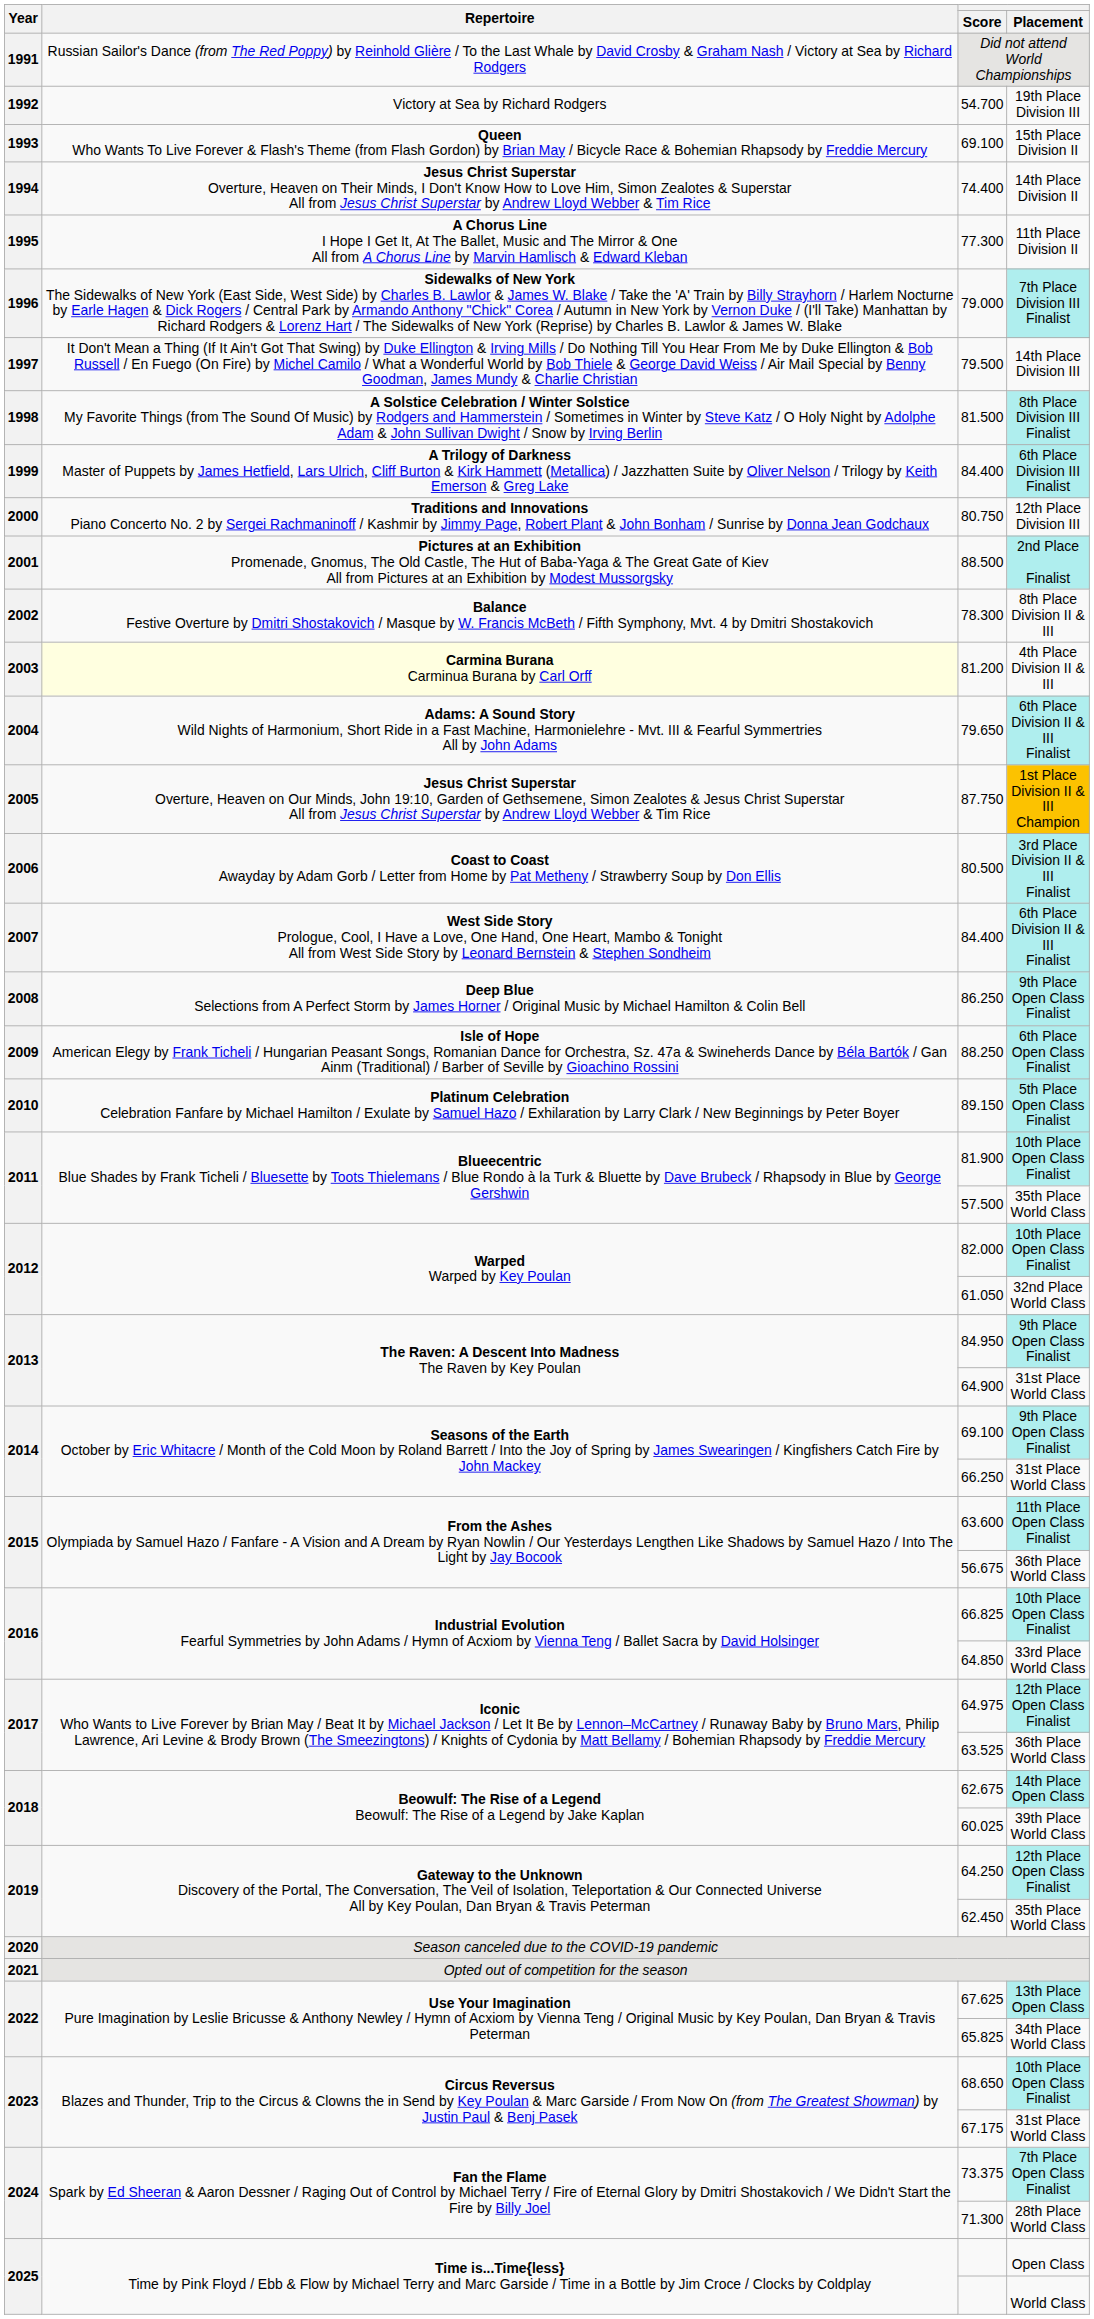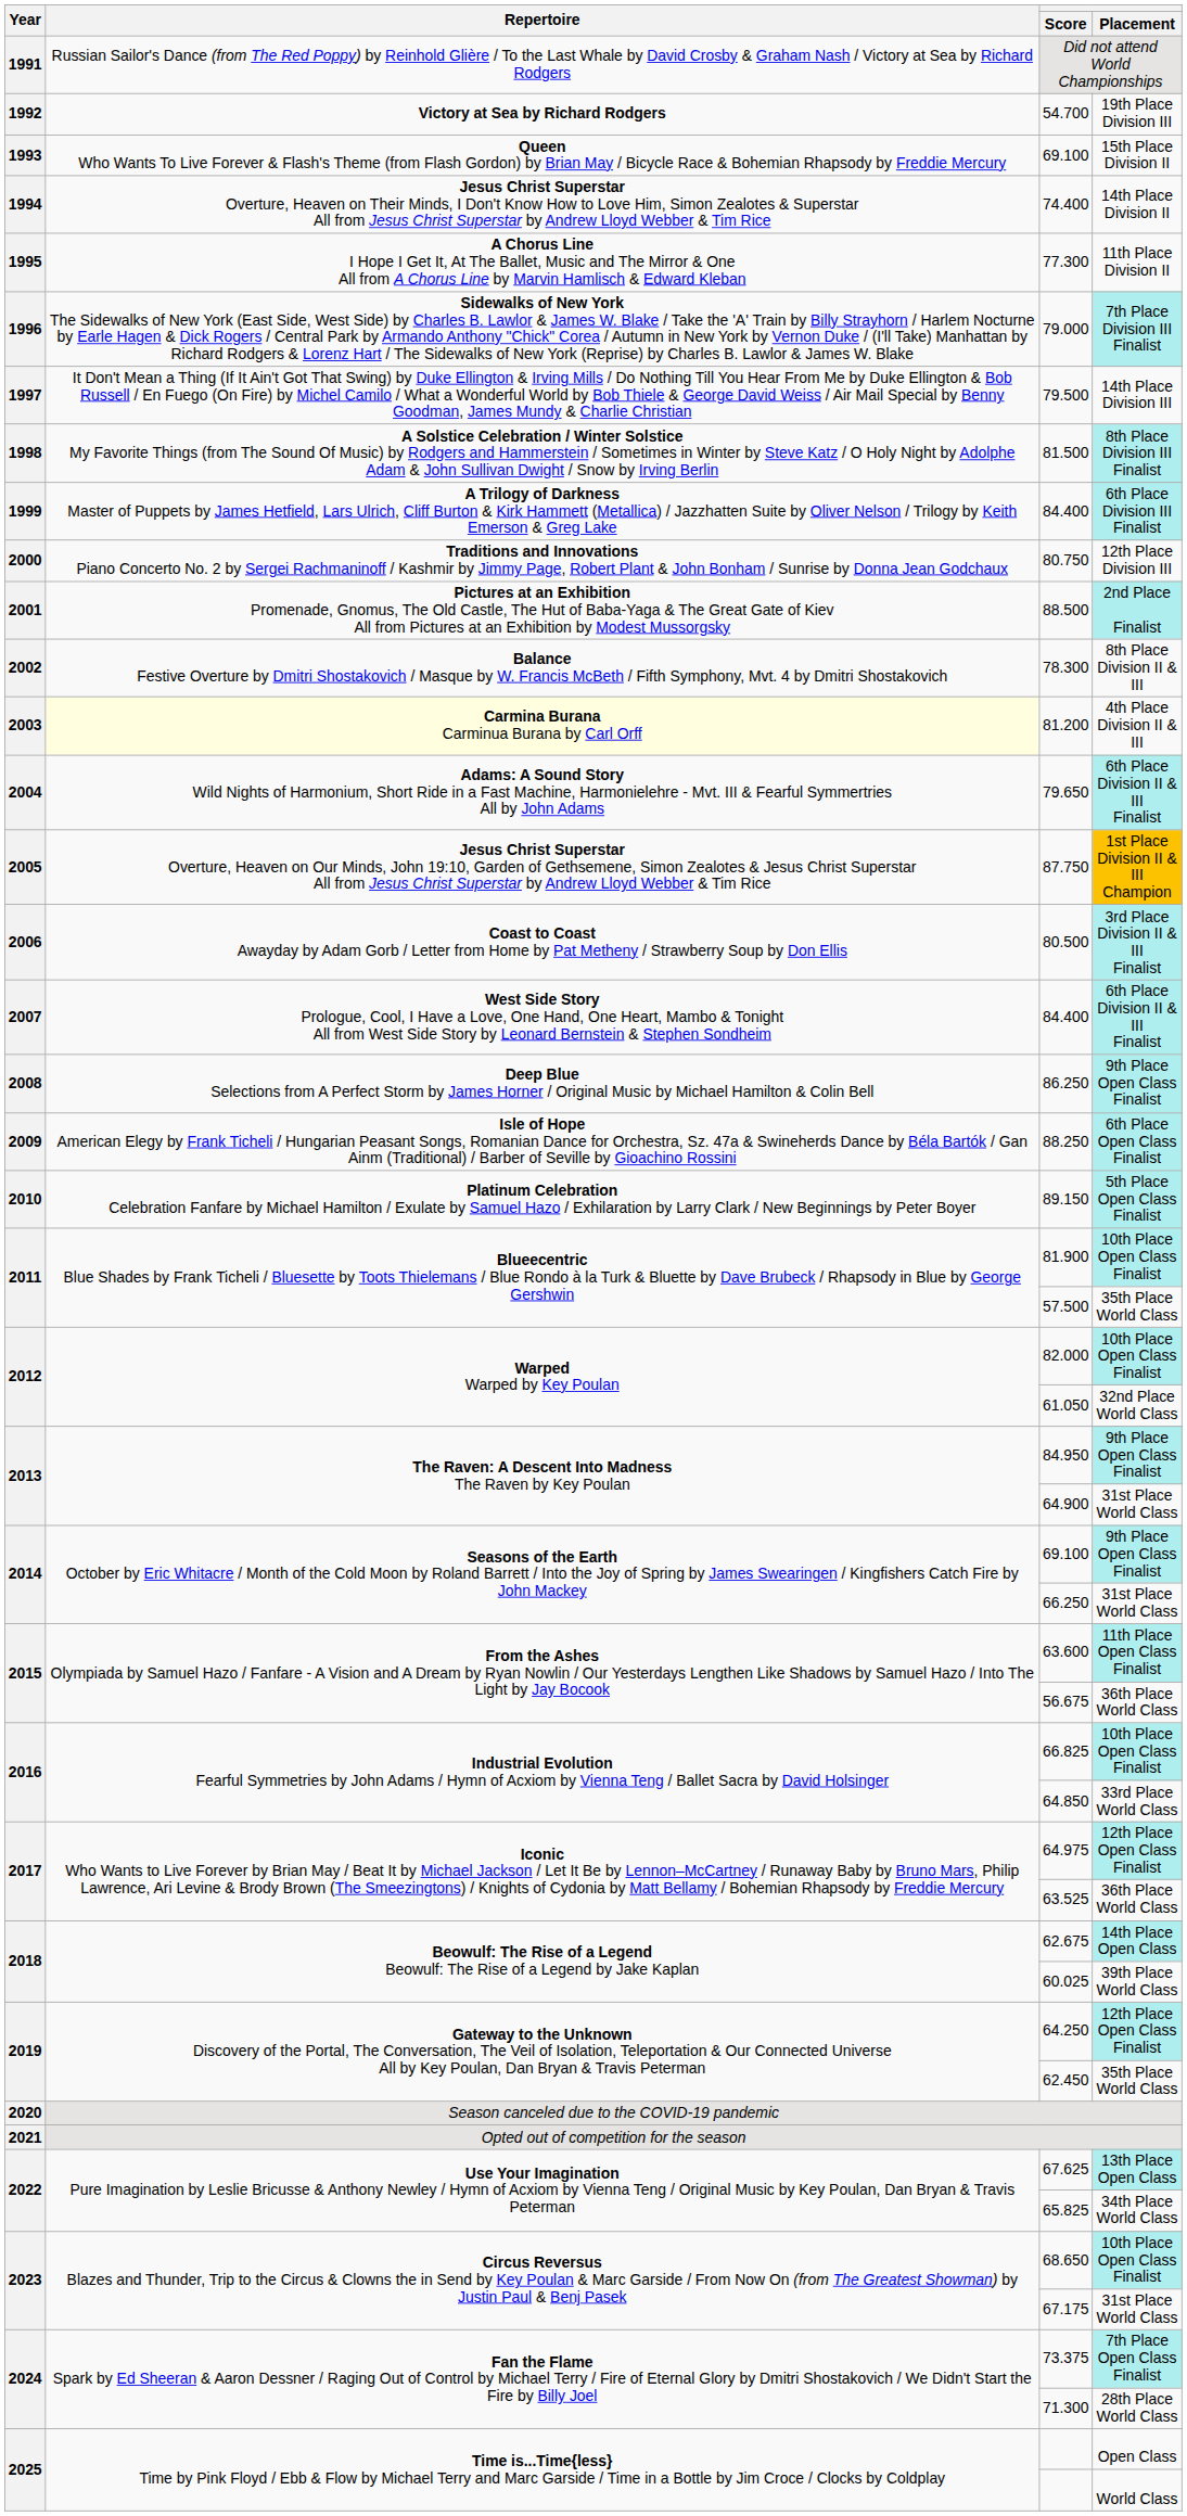54.700 | Repertoire: normal -> bold
